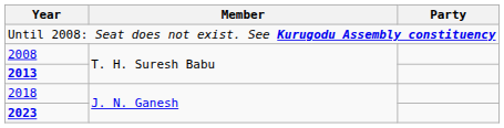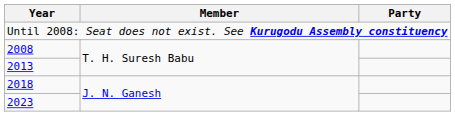2013 | Year: bold -> normal
2023 | Year: bold -> normal
